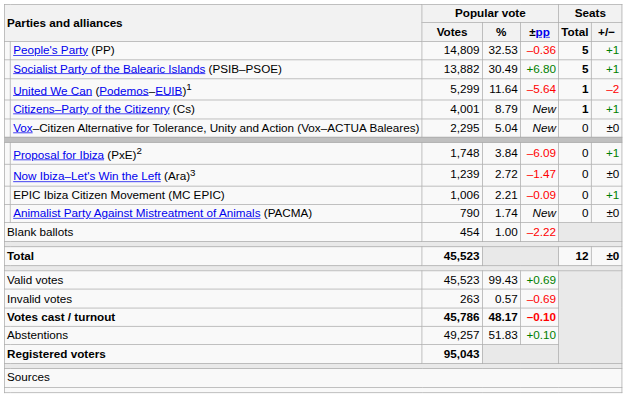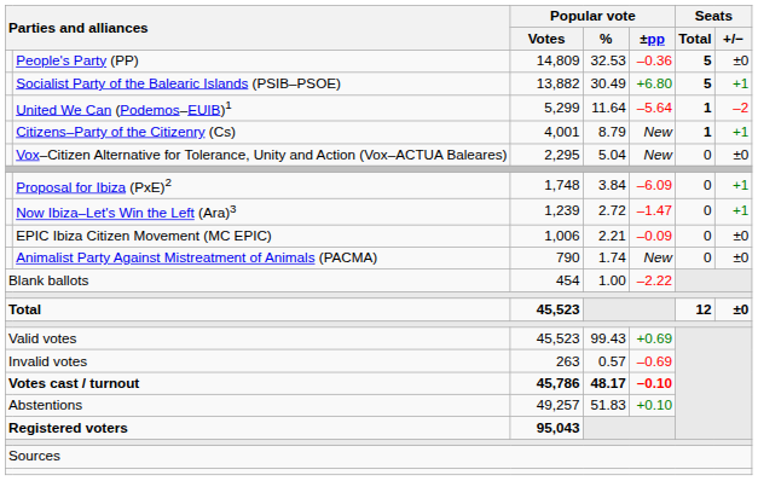People's Party (PP) | Seats / +/−: +1 -> ±0
Now Ibiza–Let's Win the Left (Ara)3 | Seats / +/−: ±0 -> +1
EPIC Ibiza Citizen Movement (MC EPIC) | Seats / +/−: +1 -> ±0
